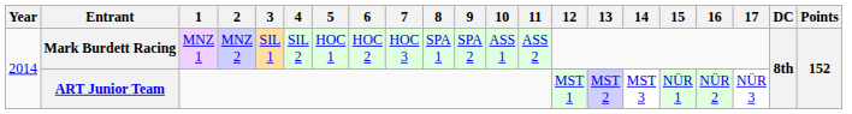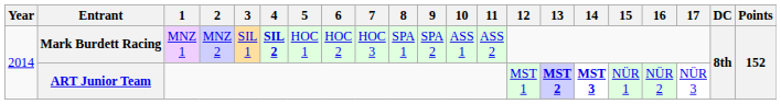Mark Burdett Racing | 4: normal -> bold
ART Junior Team | 13: normal -> bold
ART Junior Team | 14: normal -> bold
